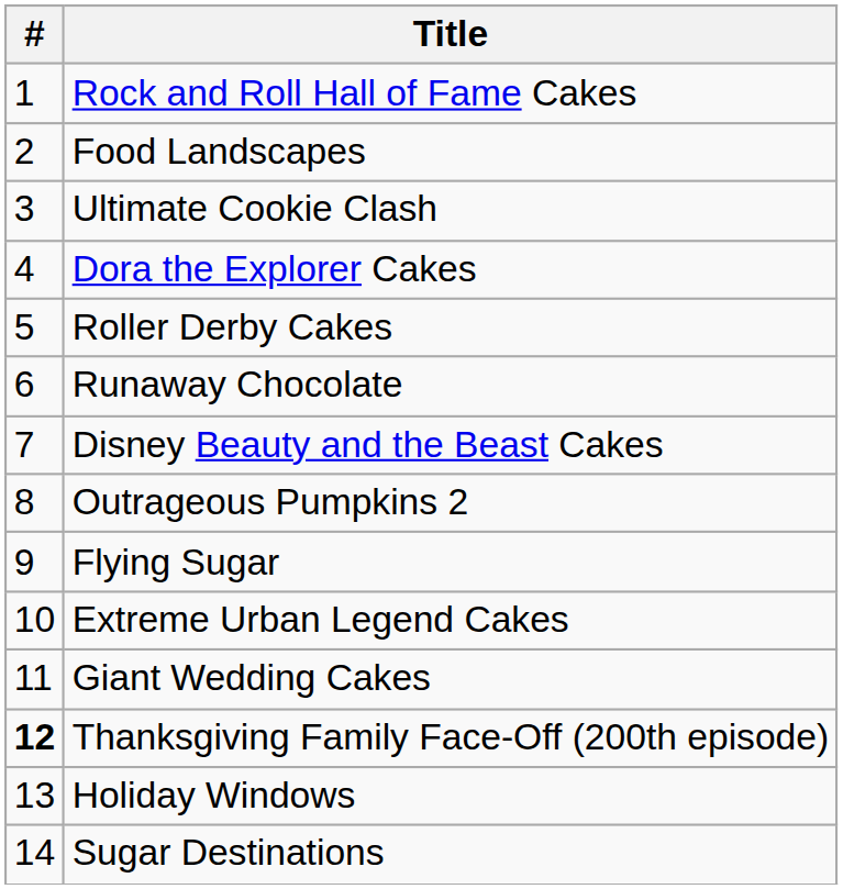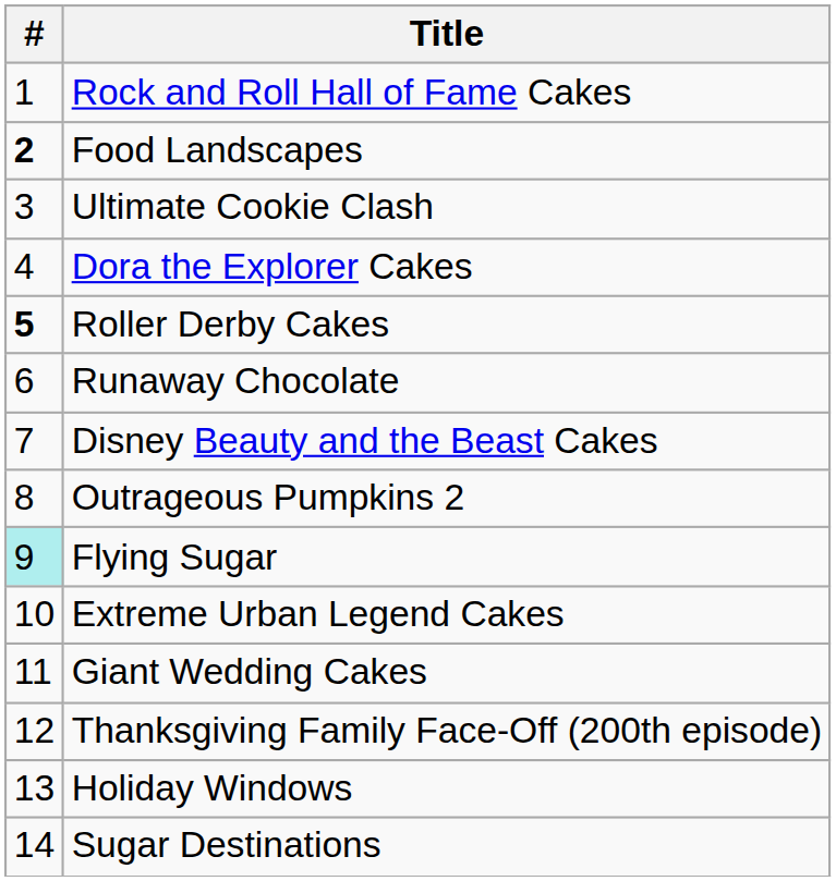Food Landscapes | #: normal -> bold
Roller Derby Cakes | #: normal -> bold
Flying Sugar | #: no background -> paleturquoise background
Thanksgiving Family Face-Off (200th episode) | #: bold -> normal
